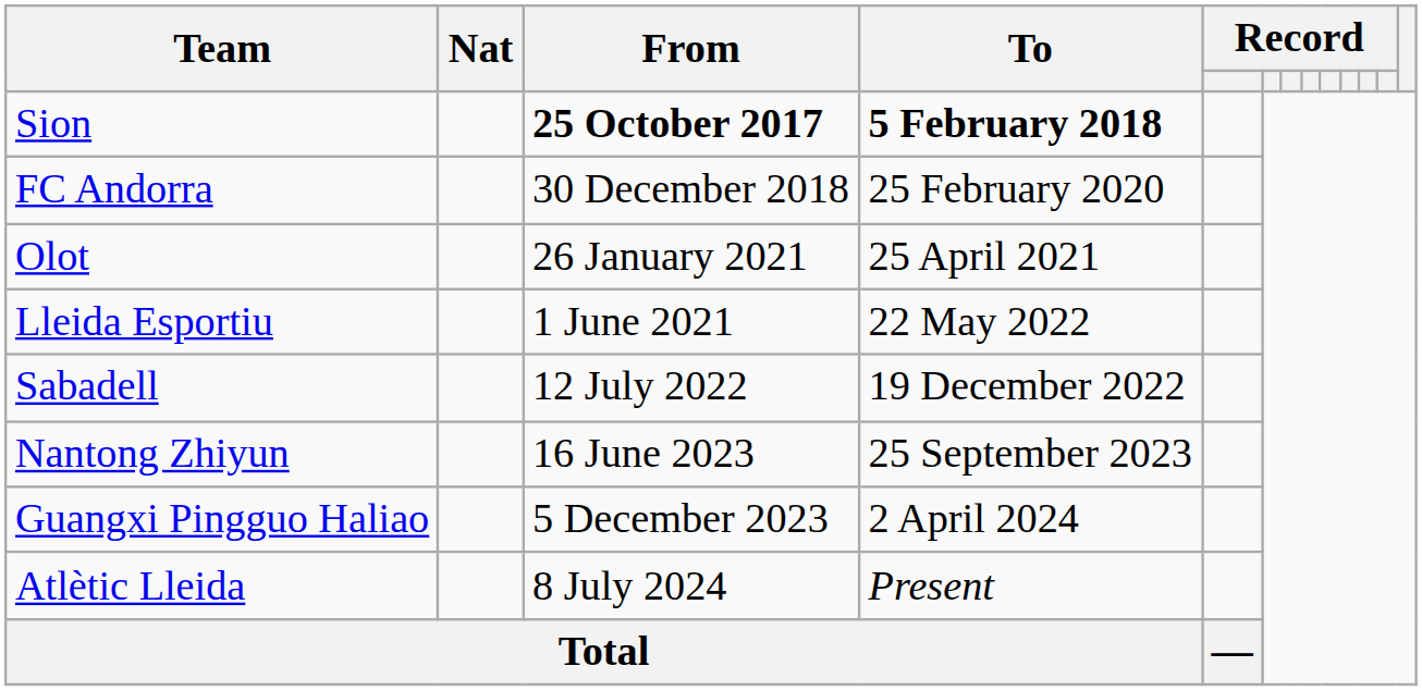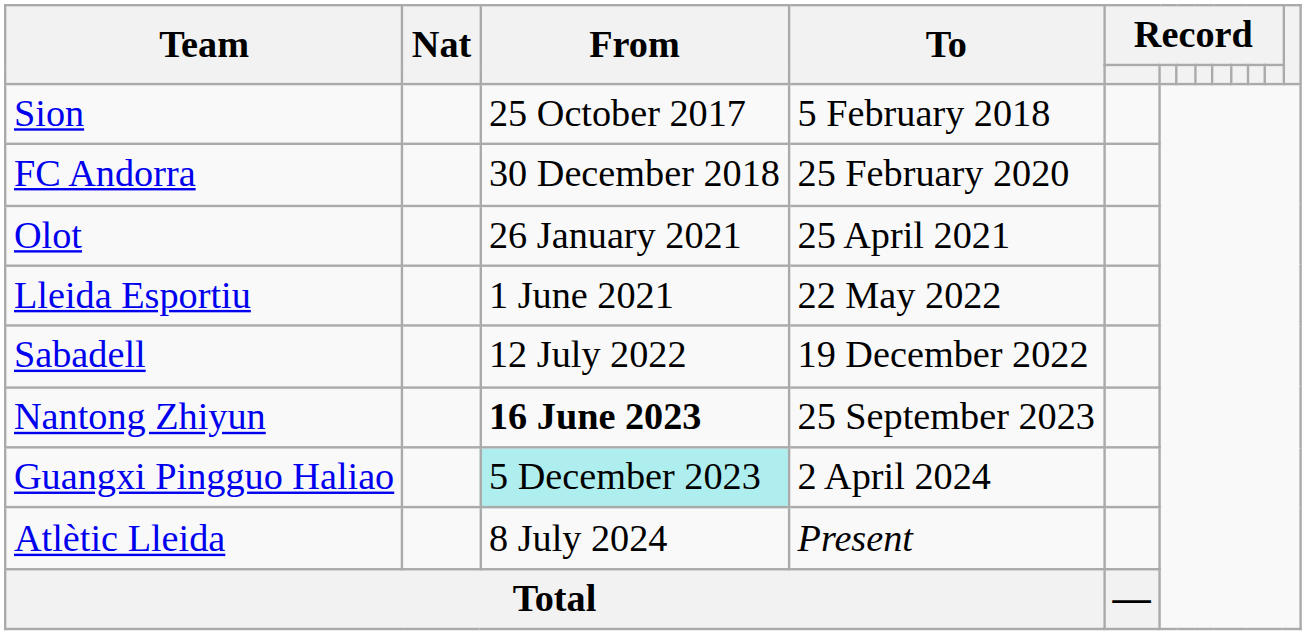Sion | From: bold -> normal
Sion | To: bold -> normal
Nantong Zhiyun | From: normal -> bold
Guangxi Pingguo Haliao | From: no background -> paleturquoise background
